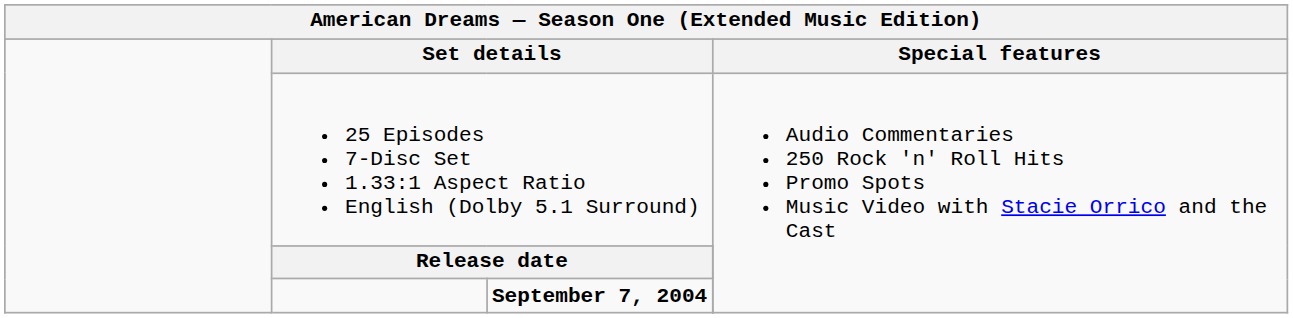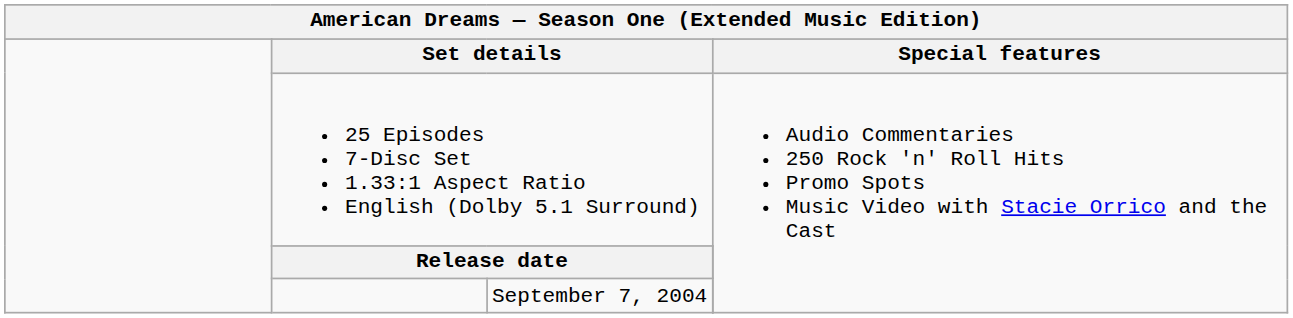row 5 | column 3: bold -> normal
